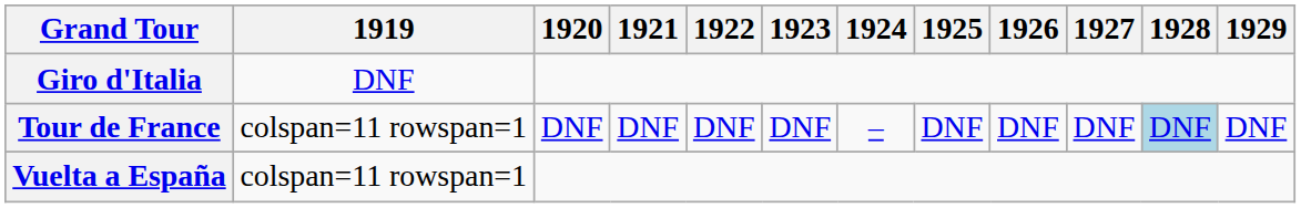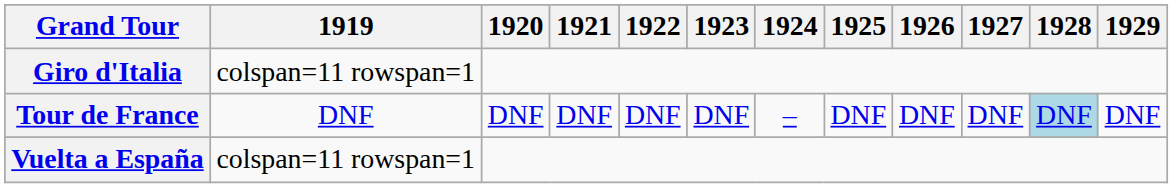Giro d'Italia | 1919: DNF -> colspan=11 rowspan=1
Tour de France | 1919: colspan=11 rowspan=1 -> DNF
